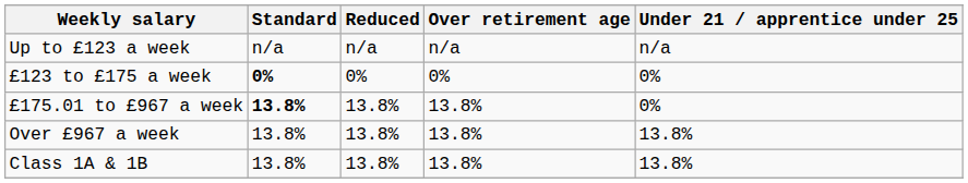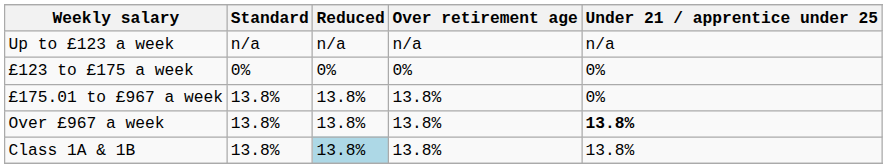£123 to £175 a week | Standard: bold -> normal
£175.01 to £967 a week | Standard: bold -> normal
Over £967 a week | Under 21 / apprentice under 25: normal -> bold
Class 1A & 1B | Reduced: no background -> lightblue background
